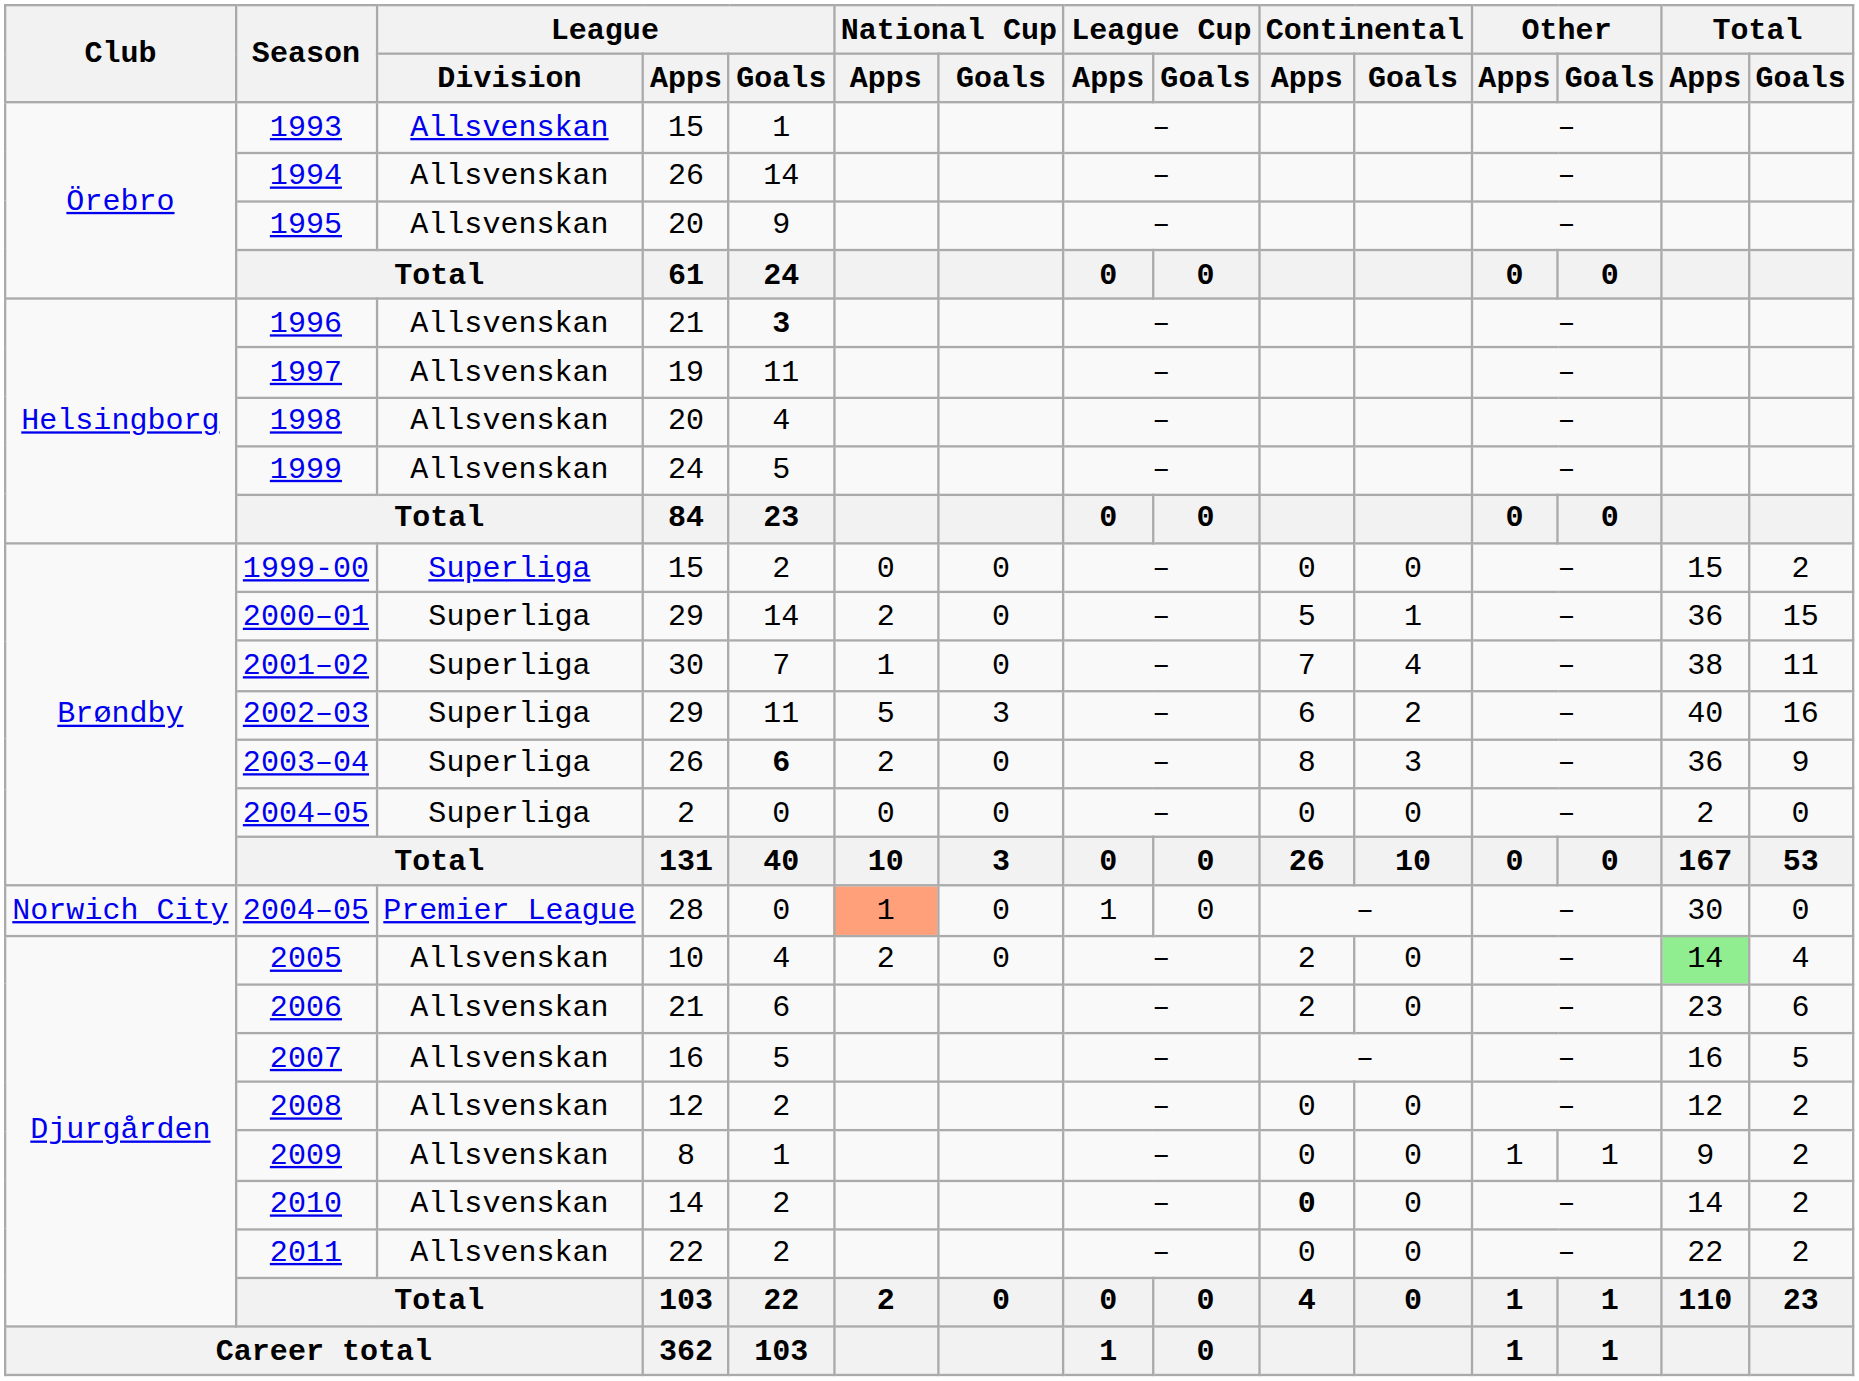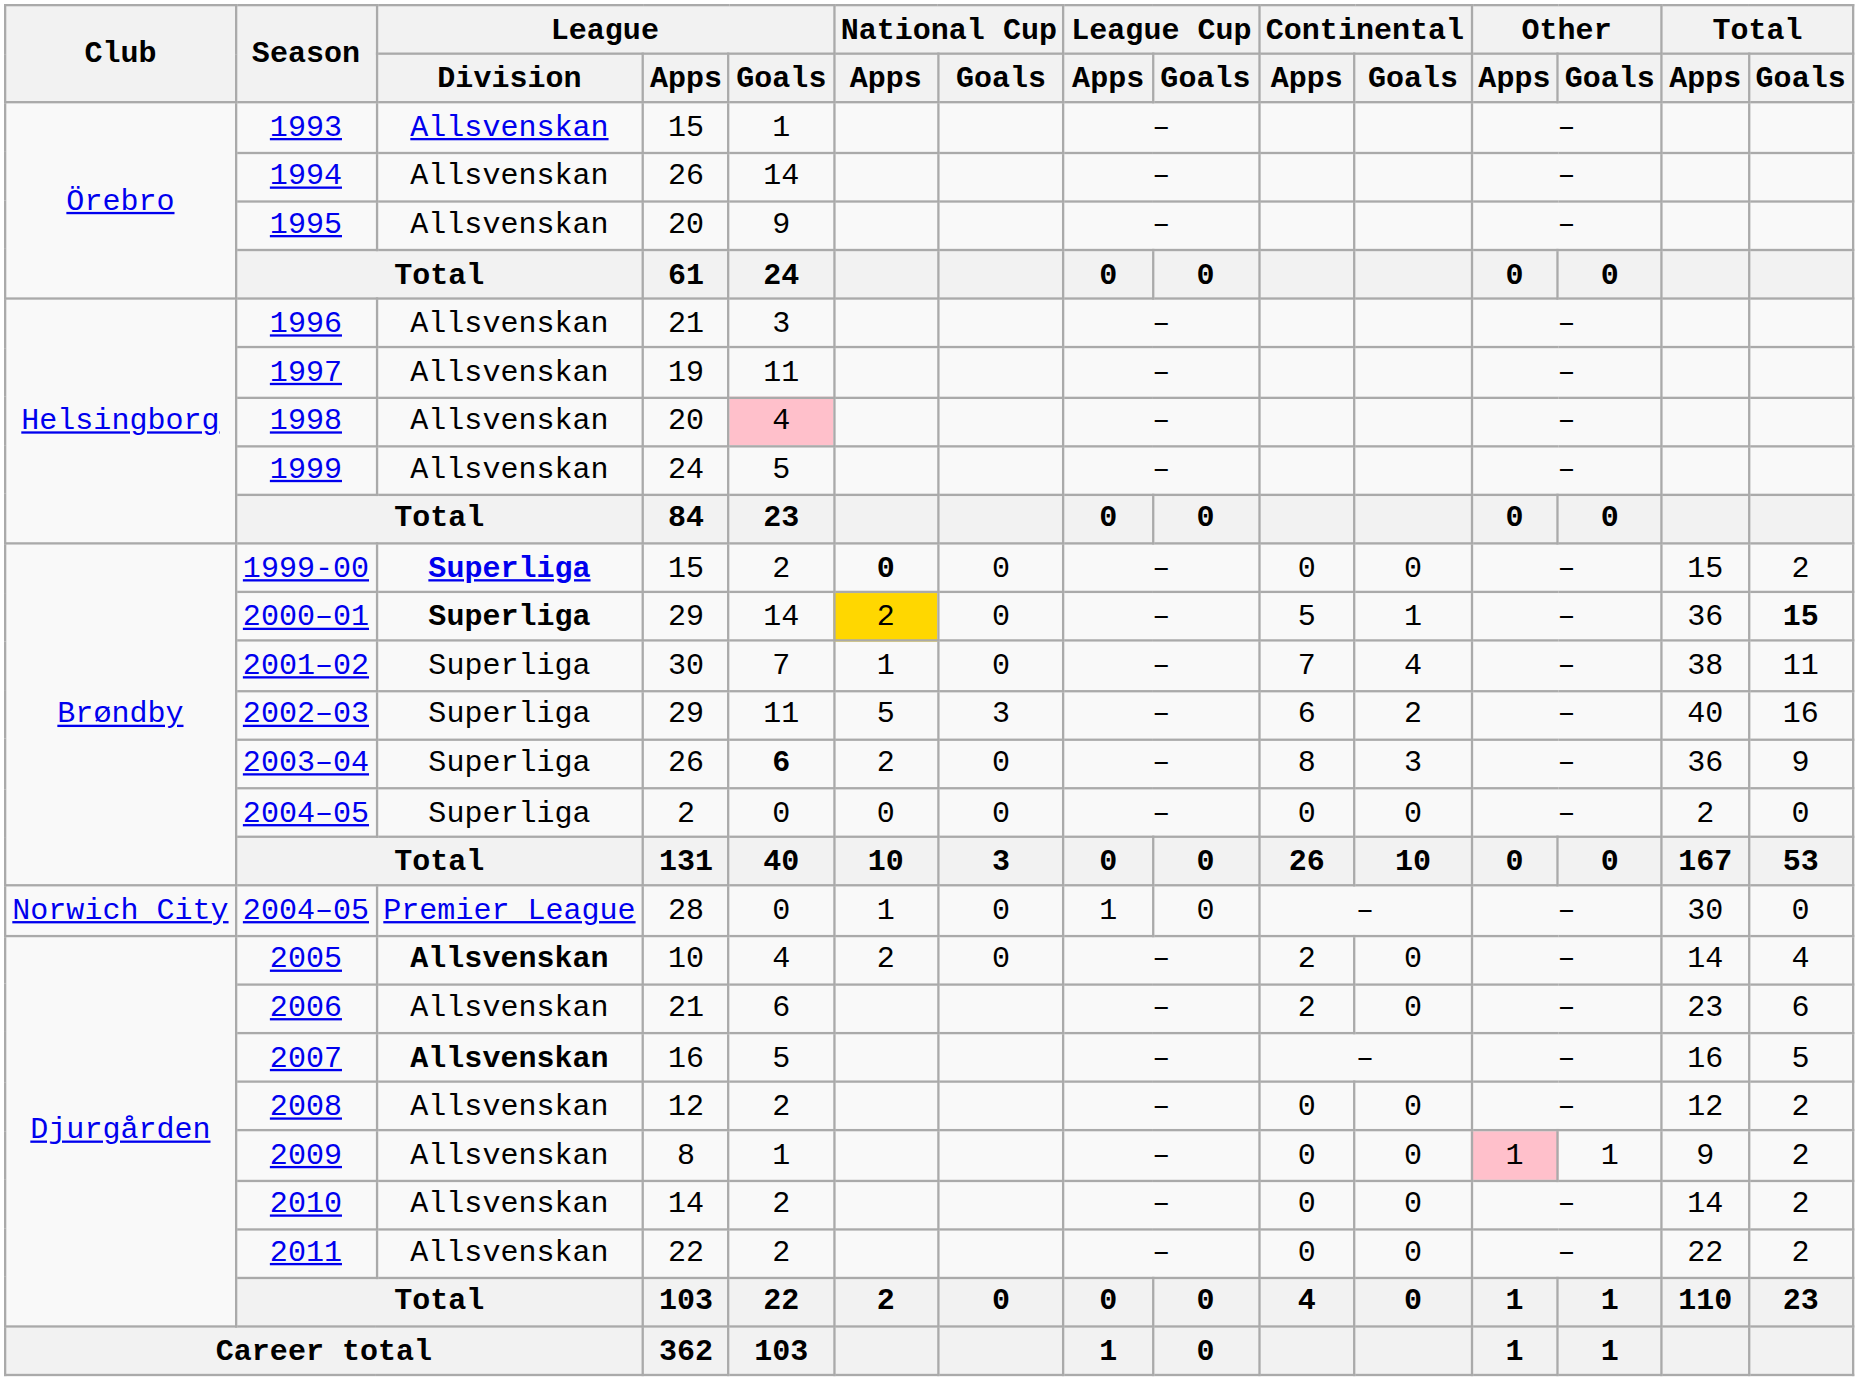1996 | League / Goals: bold -> normal
1998 | League / Goals: no background -> pink background
1999-00 | League / Division: normal -> bold
1999-00 | National Cup / Apps: normal -> bold
2000–01 | League / Division: normal -> bold
2000–01 | National Cup / Apps: no background -> gold background
2000–01 | Total / Goals: normal -> bold
2004–05 / 28 | National Cup / Apps: lightsalmon background -> no background
2005 | League / Division: normal -> bold
2005 | Total / Apps: lightgreen background -> no background
2007 | League / Division: normal -> bold
2009 | Other / Apps: no background -> pink background
2010 | Continental / Apps: bold -> normal
